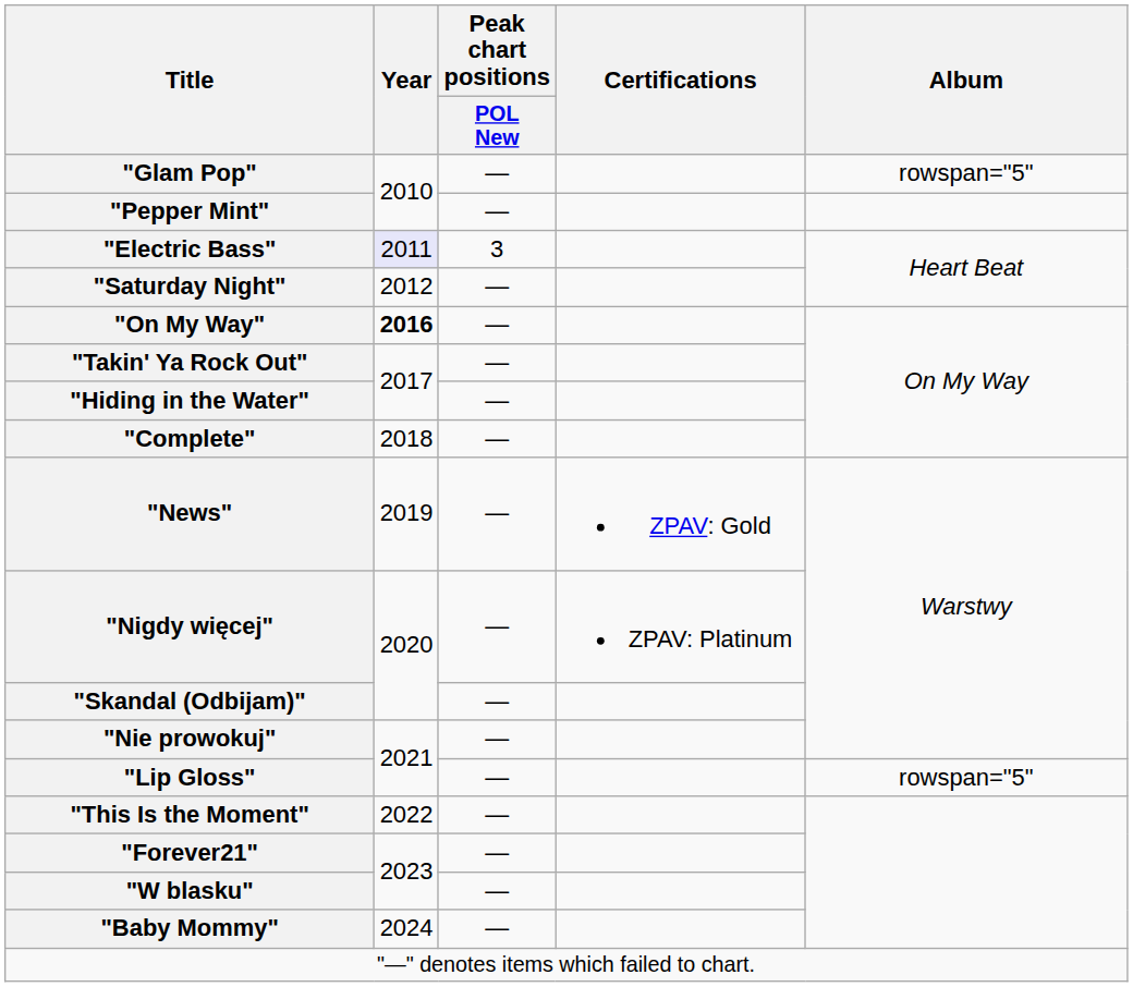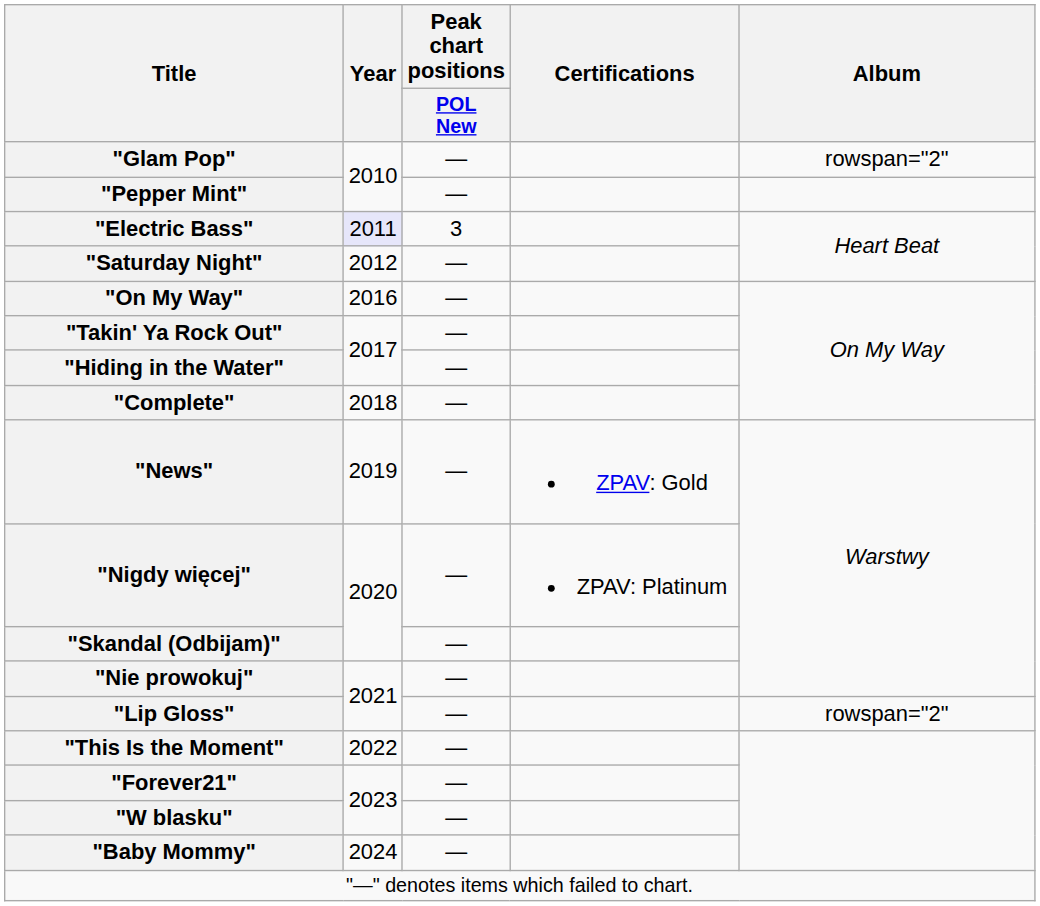"Glam Pop" | Album: rowspan="5" -> rowspan="2"
"On My Way" | Year: bold -> normal
"Lip Gloss" | Album: rowspan="5" -> rowspan="2"
